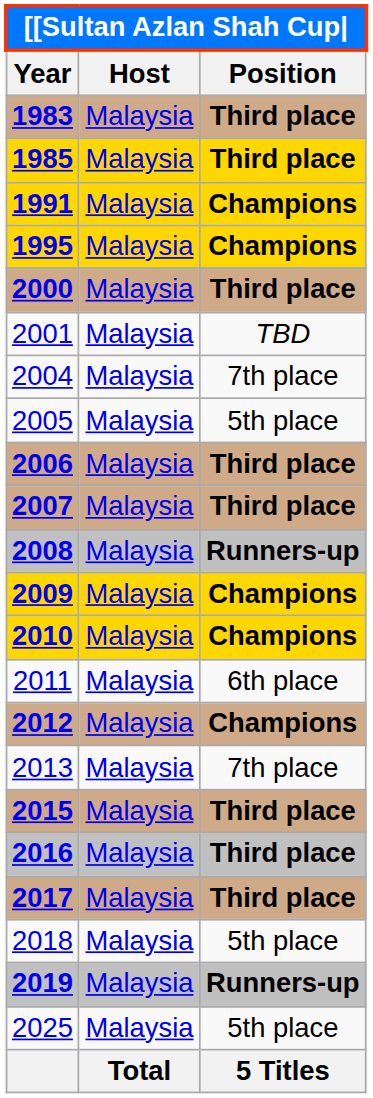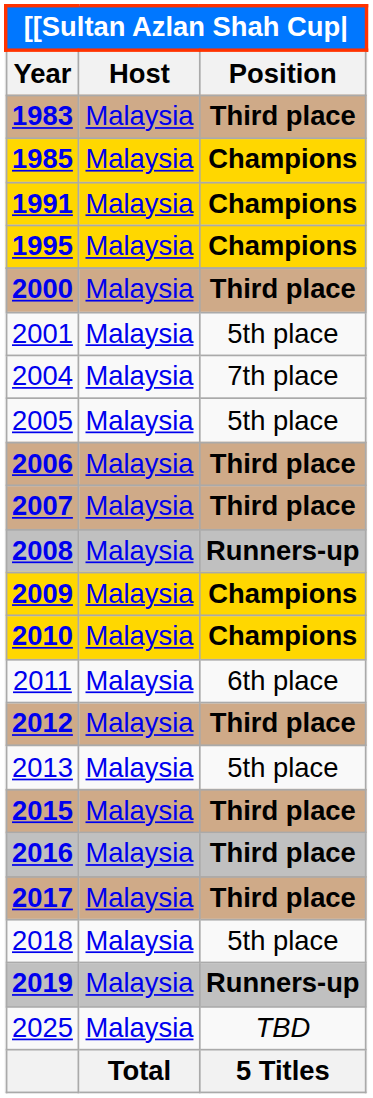1985 | Position: Third place -> Champions
2001 | Position: TBD -> 5th place
2012 | Position: Champions -> Third place
2013 | Position: 7th place -> 5th place
2025 | Position: 5th place -> TBD
